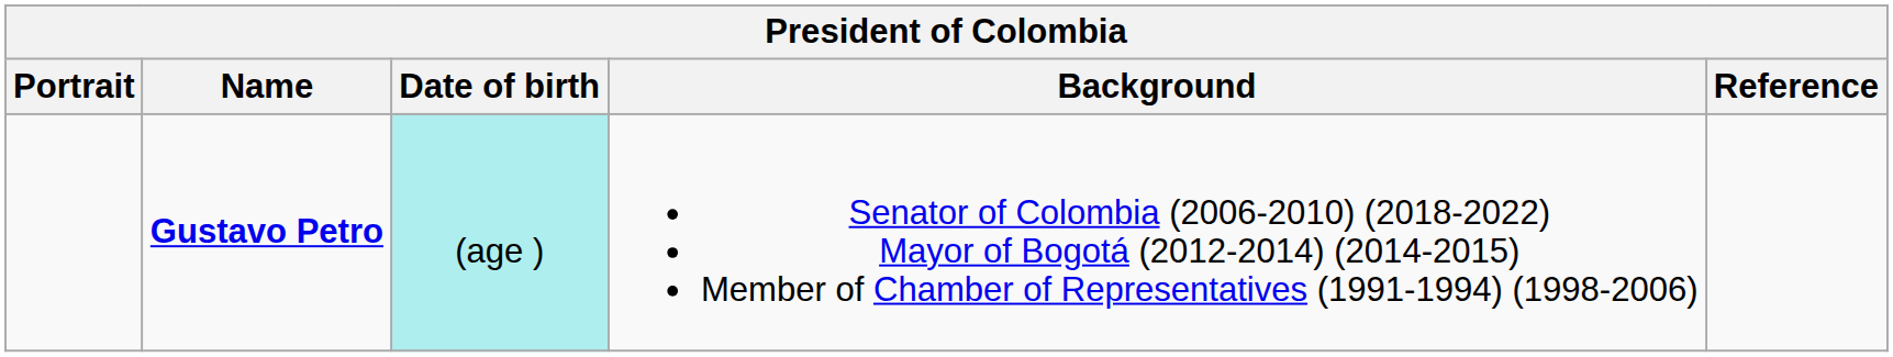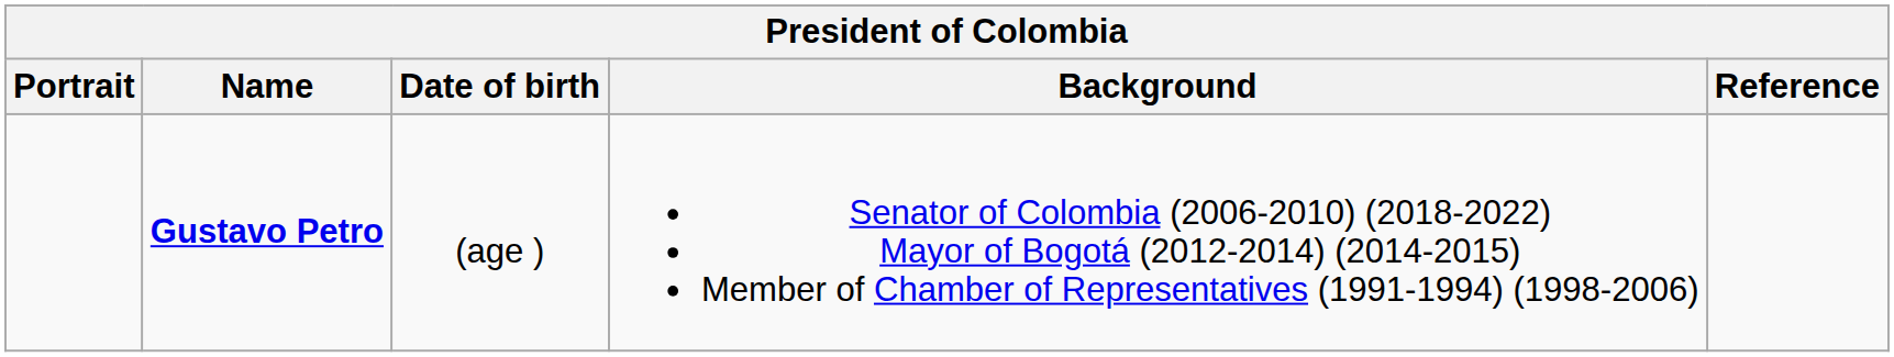Gustavo Petro | Date of birth: paleturquoise background -> no background
